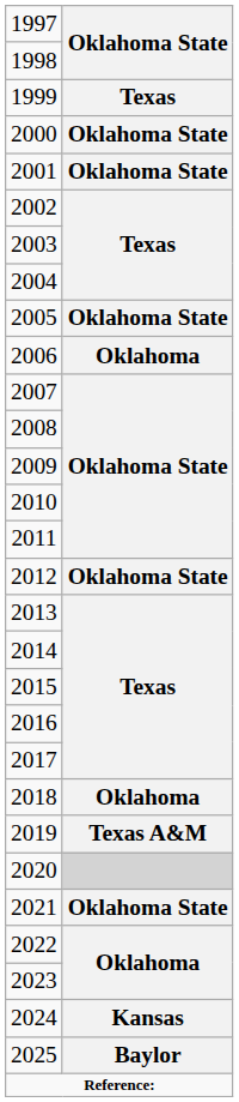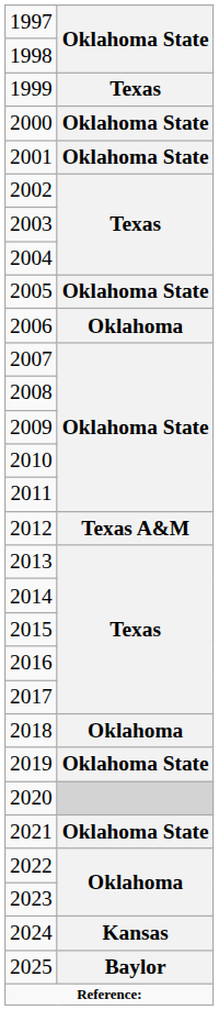2012 | column 2: Oklahoma State -> Texas A&M
2019 | column 2: Texas A&M -> Oklahoma State
